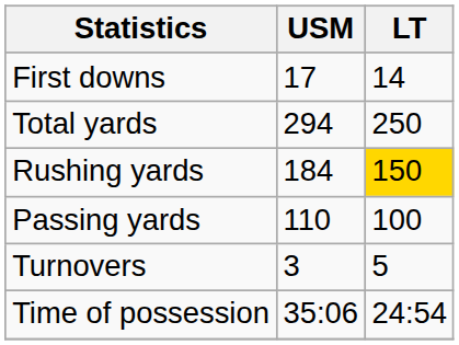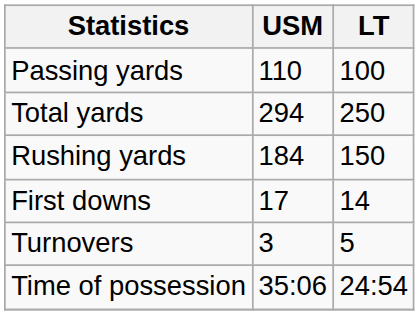rows swapped: First downs <-> Passing yards
Rushing yards | LT: gold background -> no background
